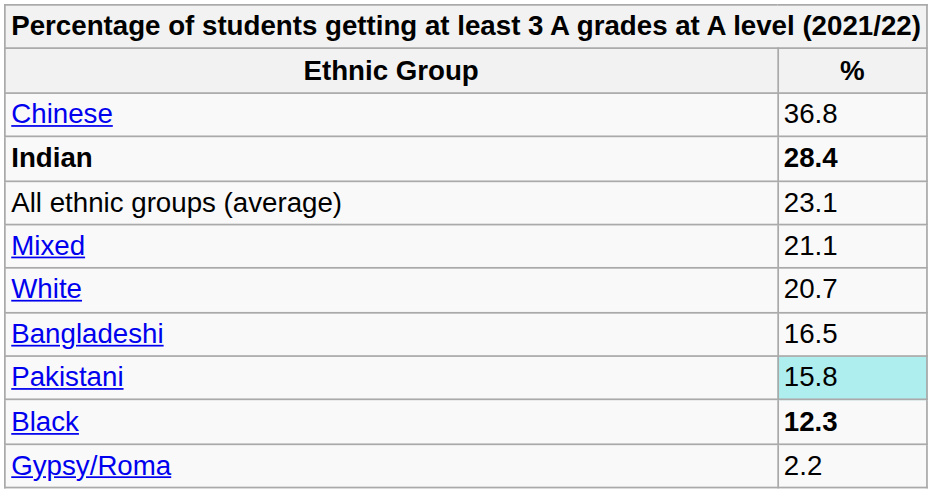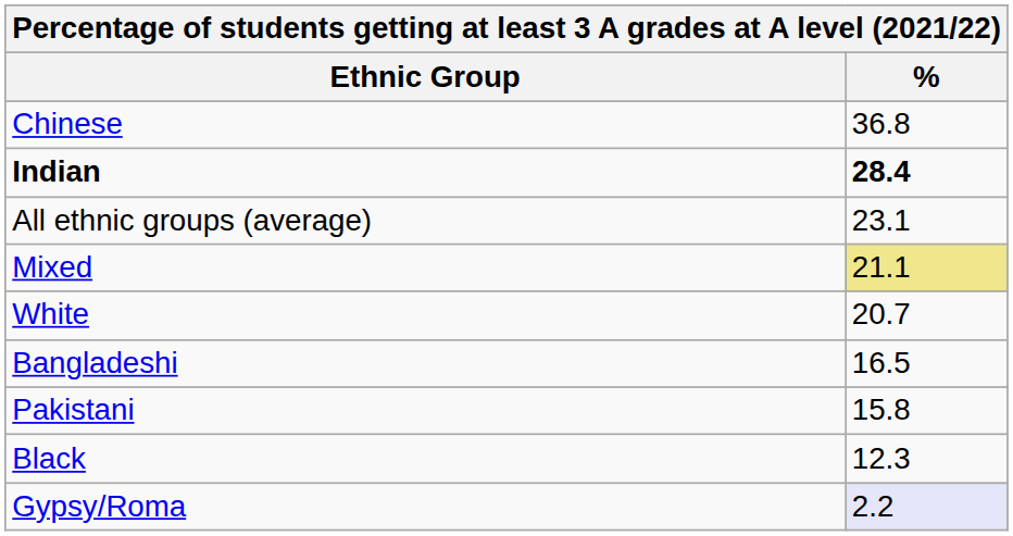Mixed | %: no background -> khaki background
Pakistani | %: paleturquoise background -> no background
Black | %: bold -> normal
Gypsy/Roma | %: no background -> lavender background
